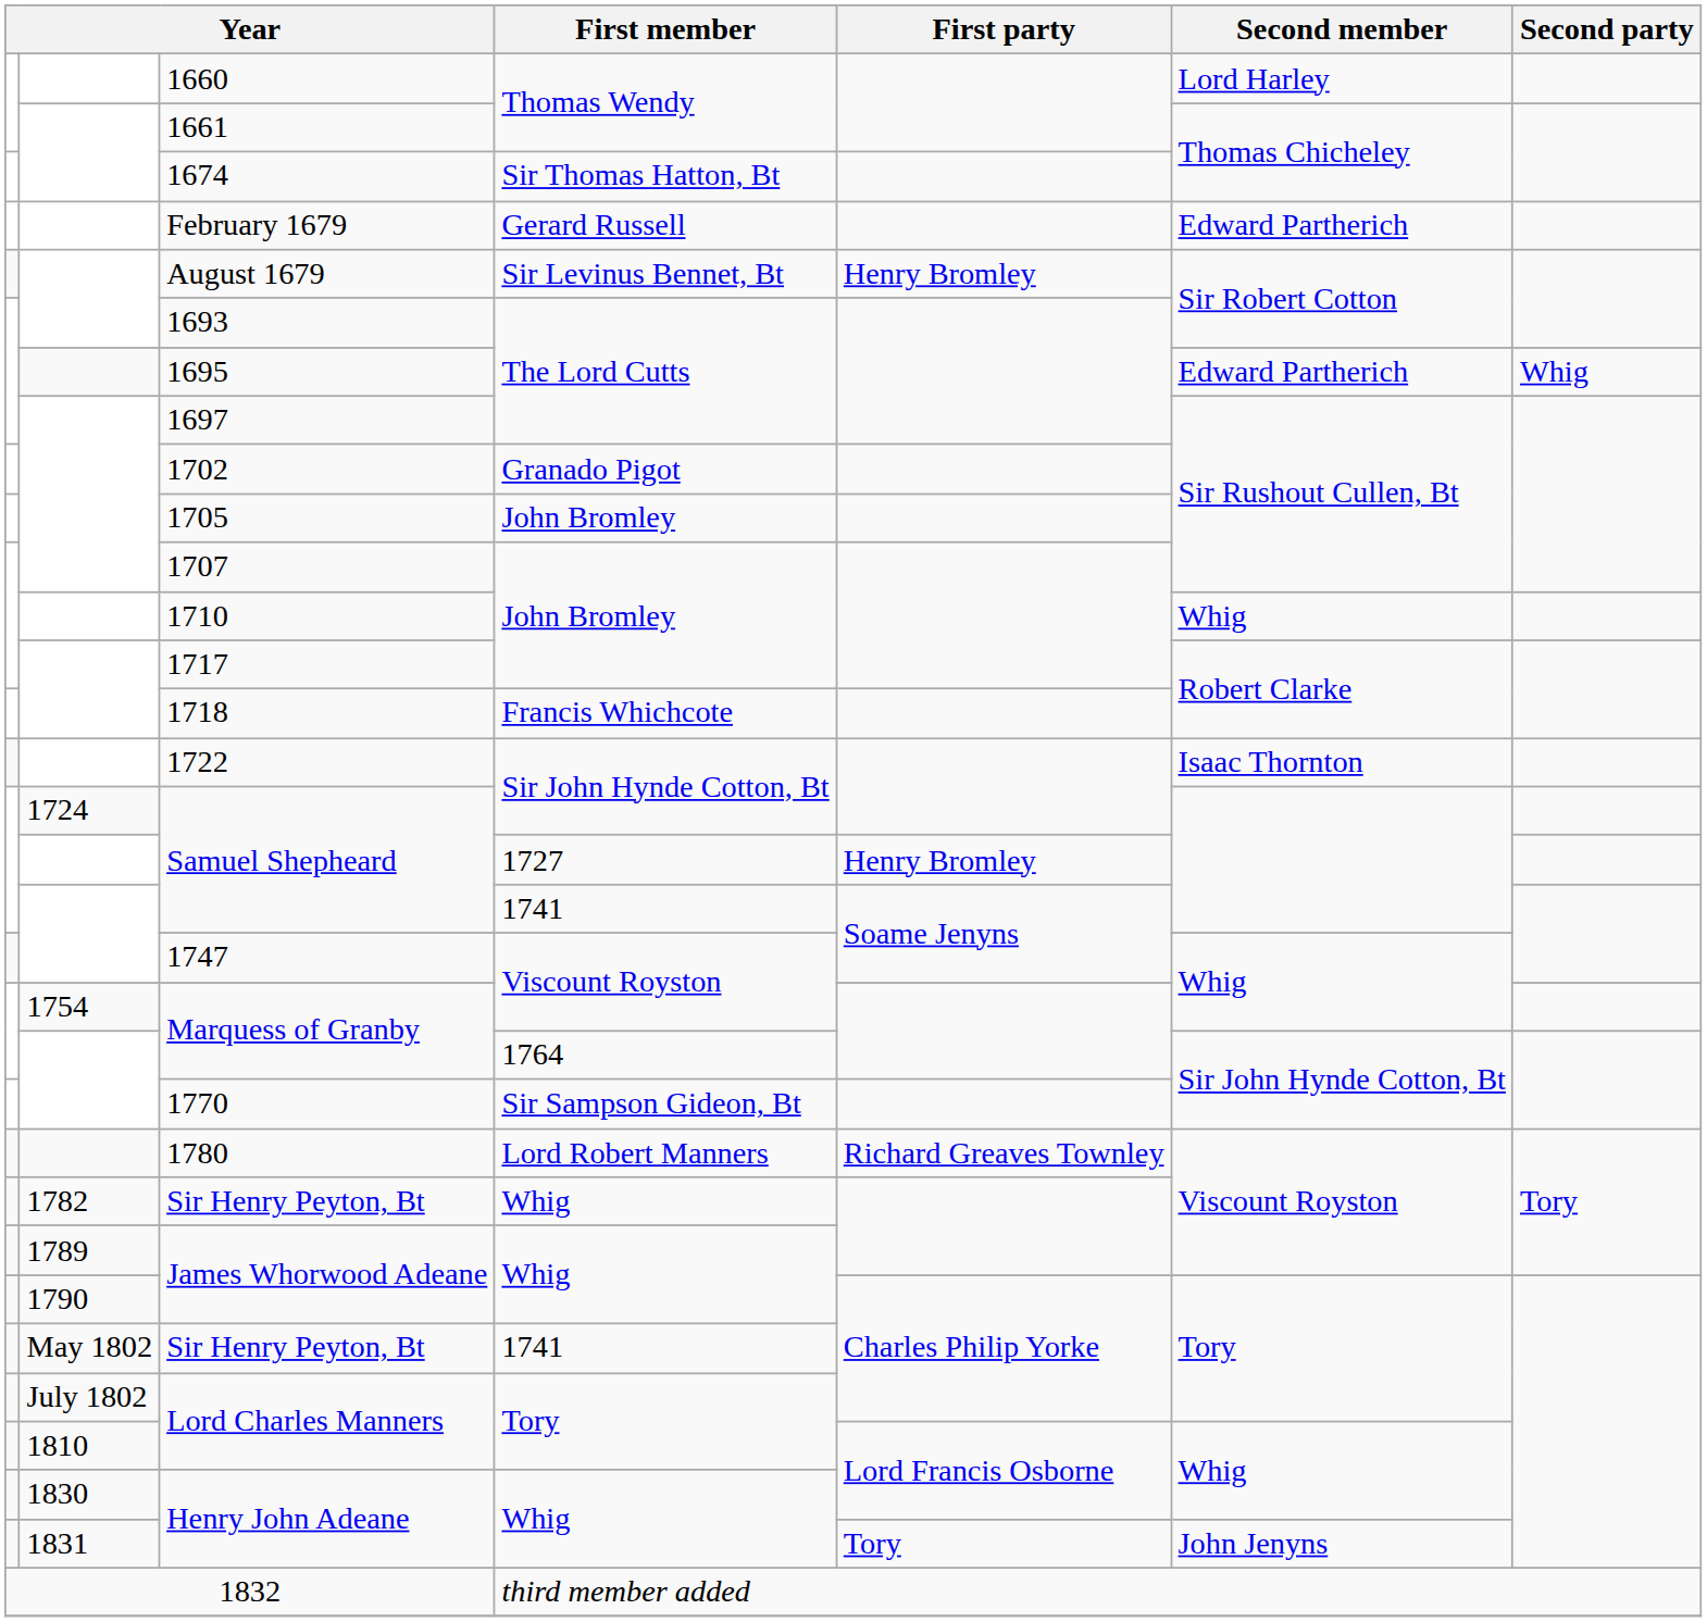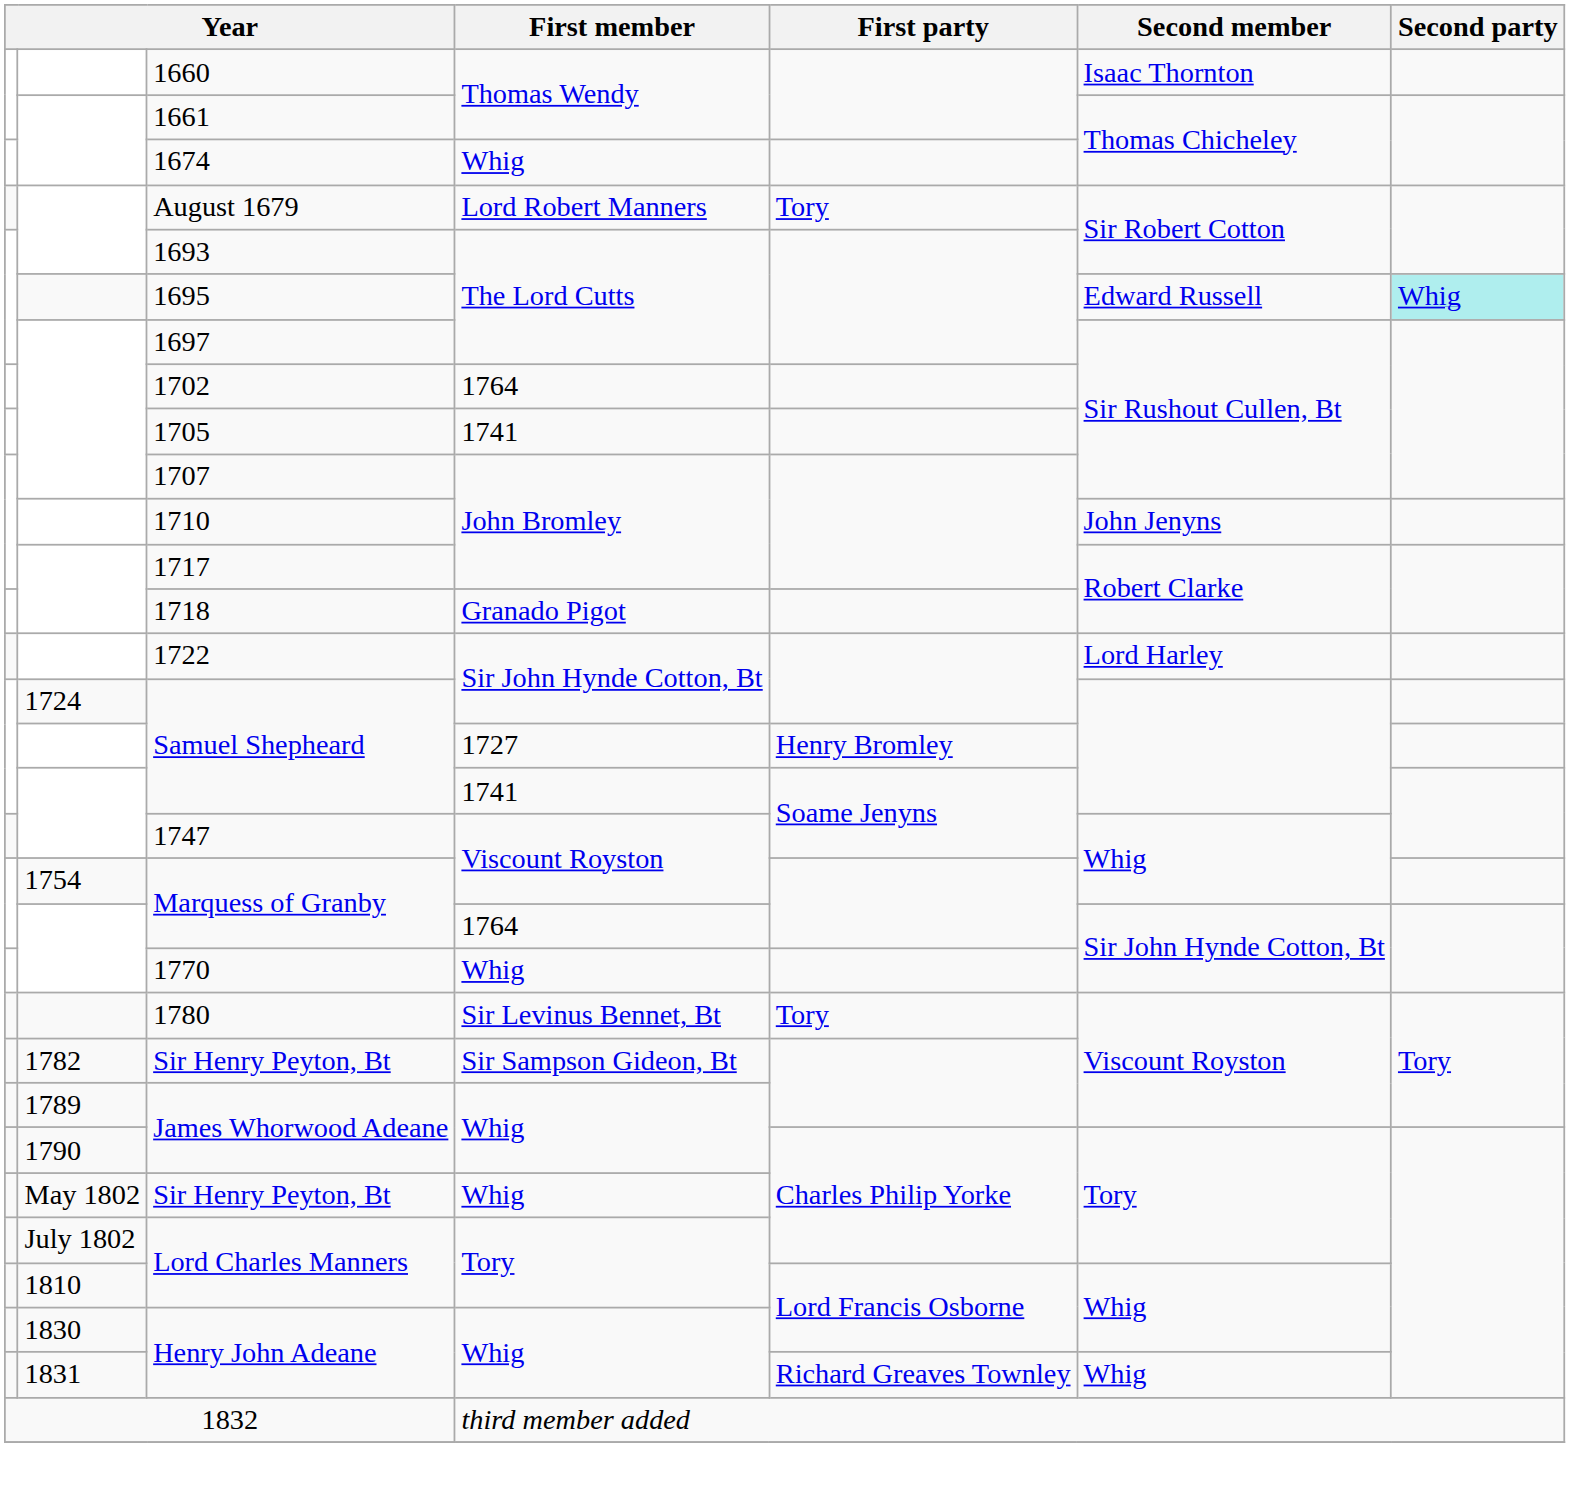1660 | Second member: Lord Harley -> Isaac Thornton
1674 | First member: Sir Thomas Hatton, Bt -> Whig
- row: February 1679 | Gerard Russell | Edward Partherich
August 1679 | First member: Sir Levinus Bennet, Bt -> Lord Robert Manners
August 1679 | First party: Henry Bromley -> Tory
1695 | Second member: Edward Partherich -> Edward Russell
1695 | Second party: no background -> paleturquoise background
1702 | First member: Granado Pigot -> 1764
1705 | First member: John Bromley -> 1741
1710 | Second member: Whig -> John Jenyns
1718 | First member: Francis Whichcote -> Granado Pigot
1722 | Second member: Isaac Thornton -> Lord Harley
1770 | First member: Sir Sampson Gideon, Bt -> Whig
1780 | First member: Lord Robert Manners -> Sir Levinus Bennet, Bt
1780 | First party: Richard Greaves Townley -> Tory
1782 / Sir Henry Peyton, Bt | First member: Whig -> Sir Sampson Gideon, Bt
May 1802 / Sir Henry Peyton, Bt | First member: 1741 -> Whig
1831 / Henry John Adeane | First party: Tory -> Richard Greaves Townley
1831 / Henry John Adeane | Second member: John Jenyns -> Whig
